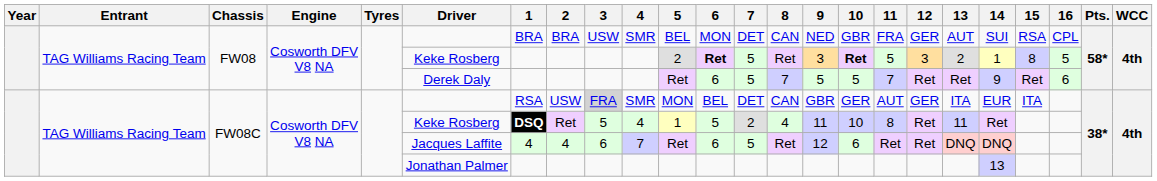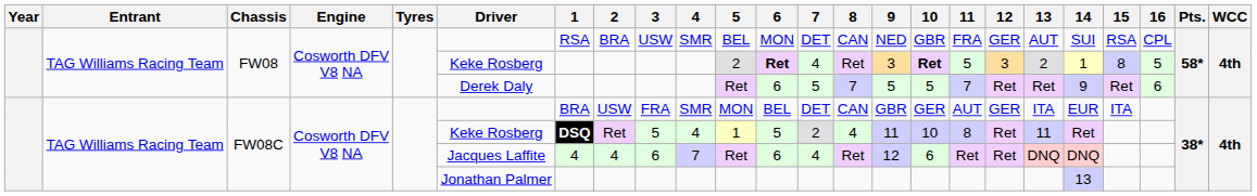row 2 | 1: BRA -> RSA
row 3 | 7: 5 -> 4
row 5 | 1: RSA -> BRA
row 5 | 3: lightgrey background -> no background
row 7 | 7: 5 -> 4
